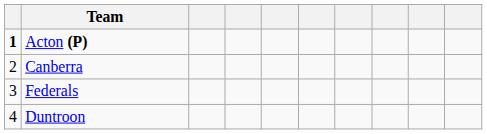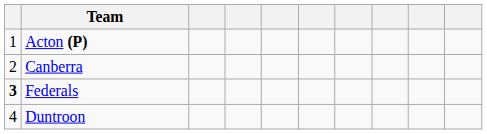Acton (P) | column 1: bold -> normal
Federals | column 1: normal -> bold
